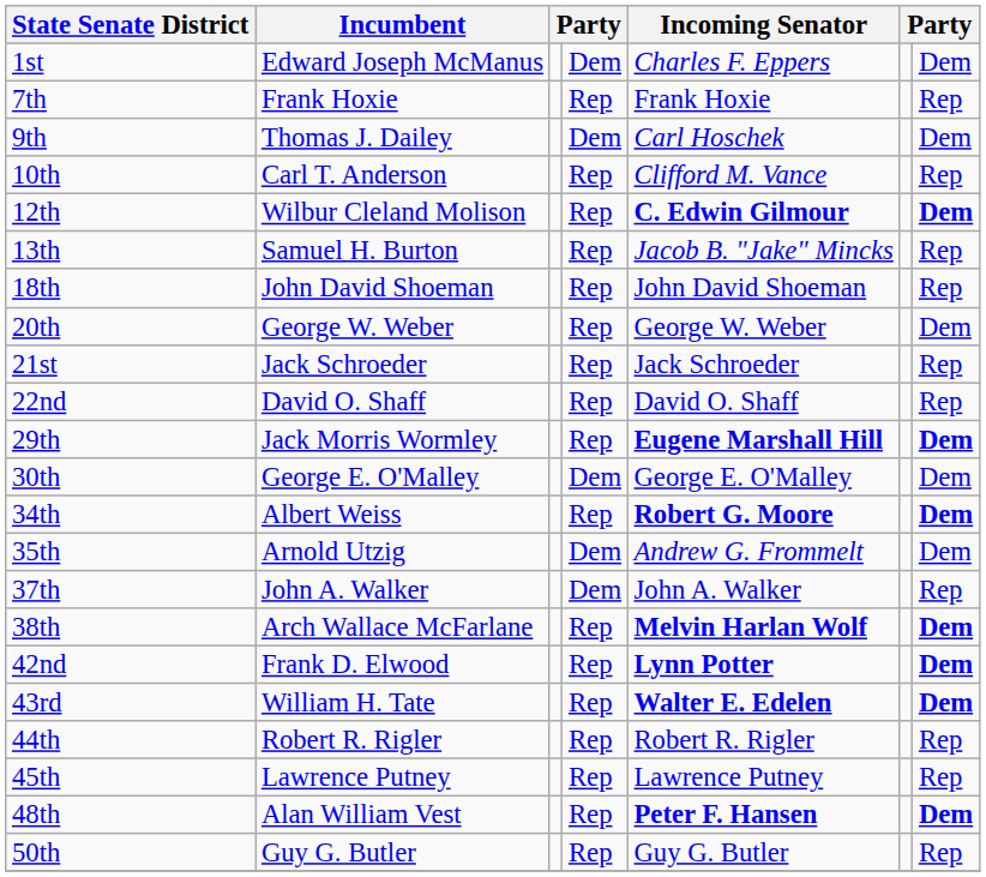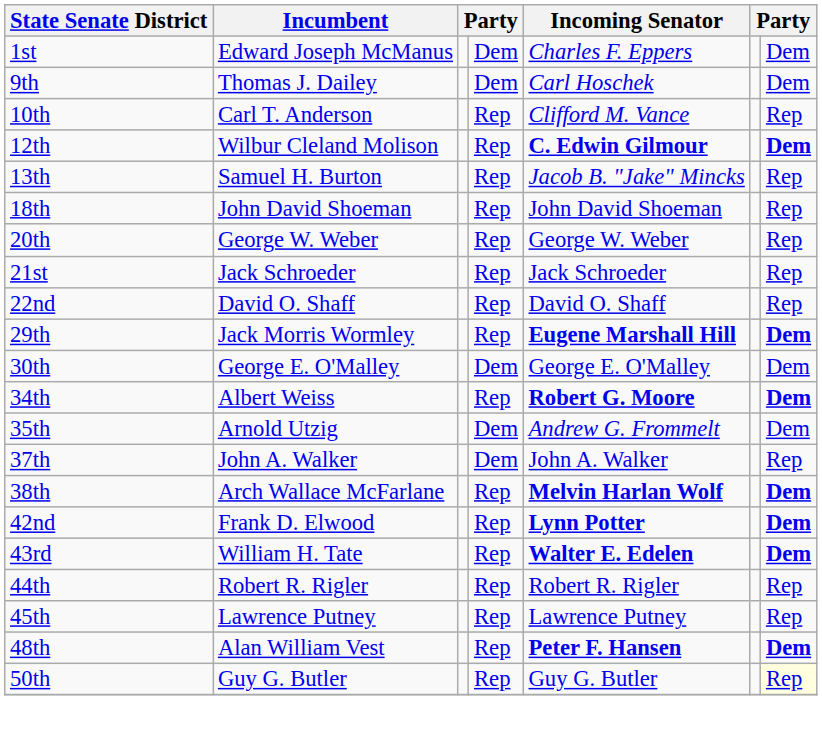- row: 7th | Frank Hoxie | Rep | Frank Hoxie | Rep
20th | column 7: Dem -> Rep
50th | column 7: no background -> lightyellow background
